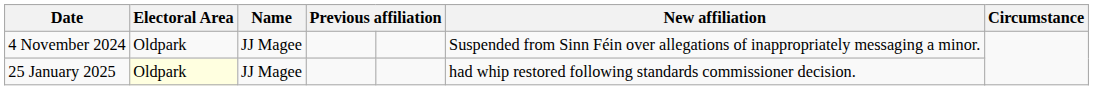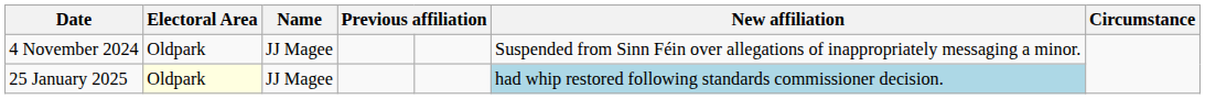25 January 2025 | column 6: no background -> lightblue background
